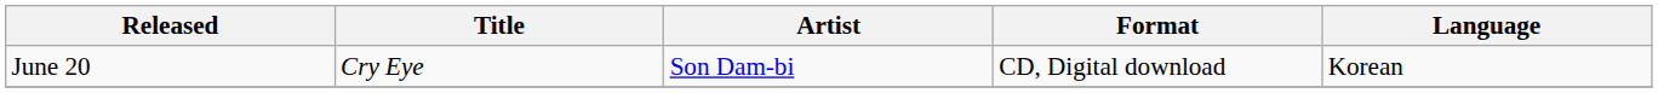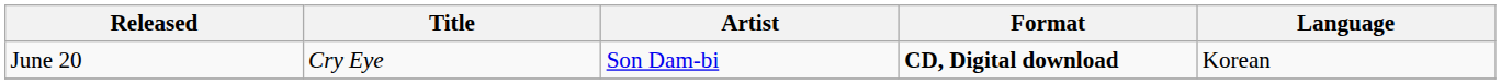June 20 | Format: normal -> bold
